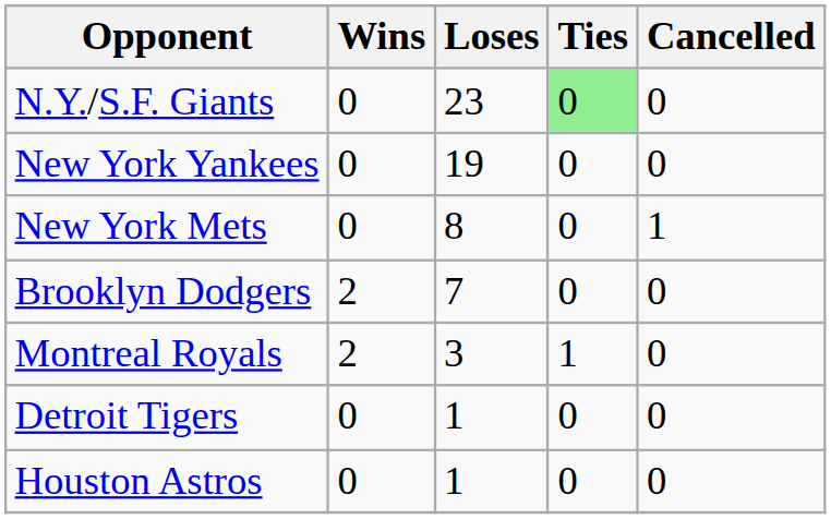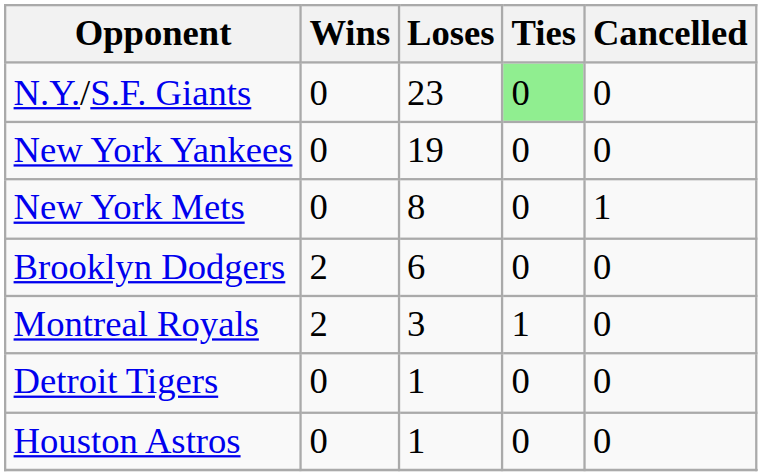Brooklyn Dodgers | Loses: 7 -> 6
